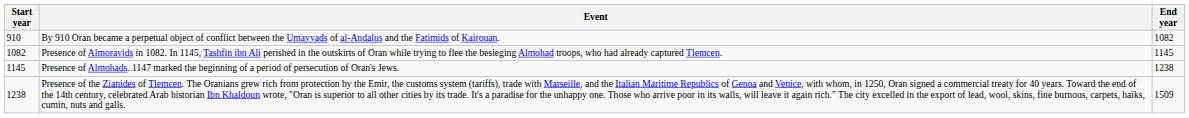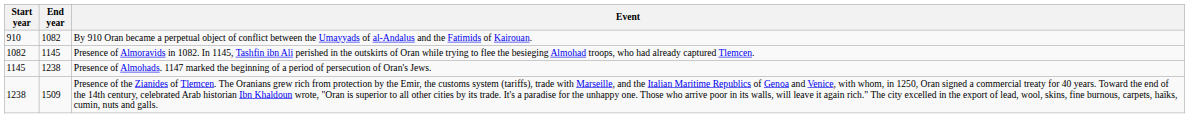columns swapped: End year <-> Event
